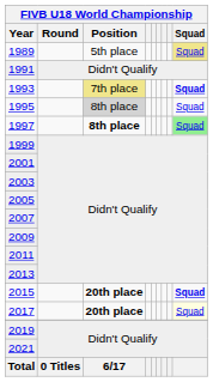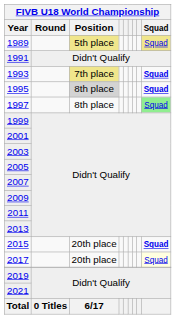1989 | FIVB U18 World Championship / Position: no background -> khaki background
1995 | FIVB U18 World Championship / Squad: normal -> bold
1997 | FIVB U18 World Championship / Position: bold -> normal
2015 | FIVB U18 World Championship / Position: bold -> normal
2017 | FIVB U18 World Championship / Position: bold -> normal
